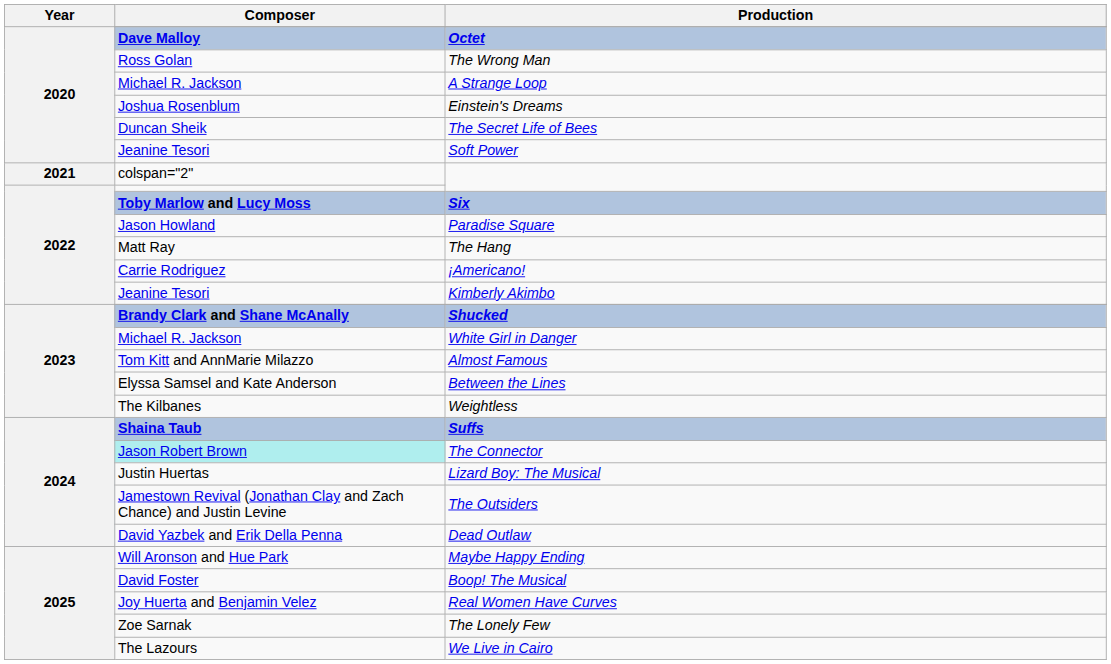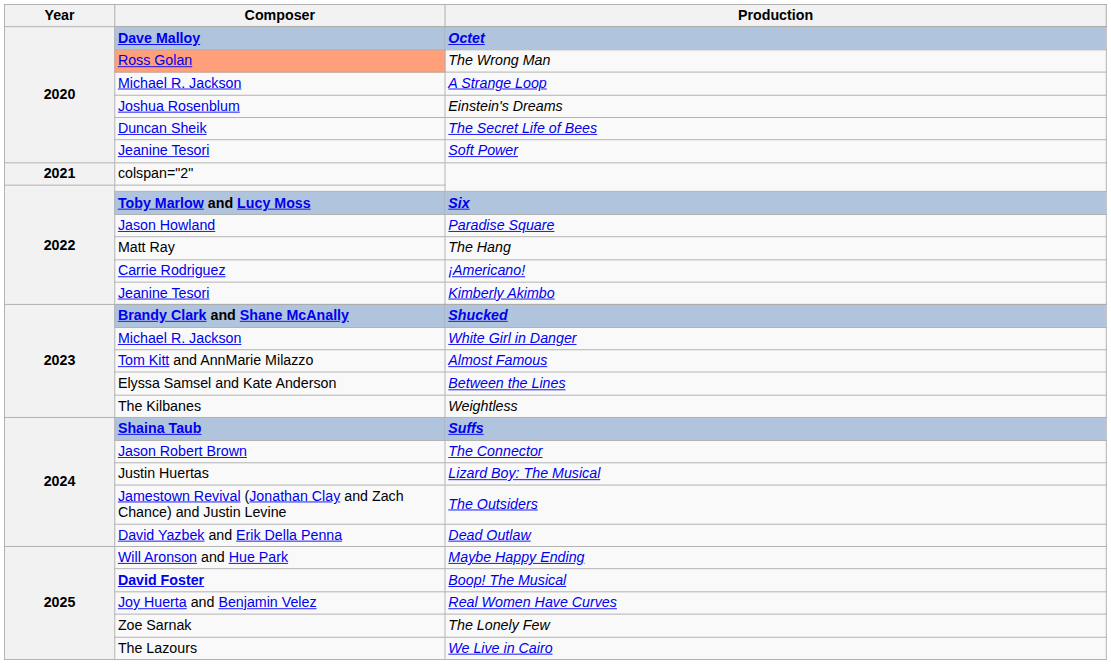The Wrong Man | Composer: no background -> lightsalmon background
The Connector | Composer: paleturquoise background -> no background
Boop! The Musical | Composer: normal -> bold
